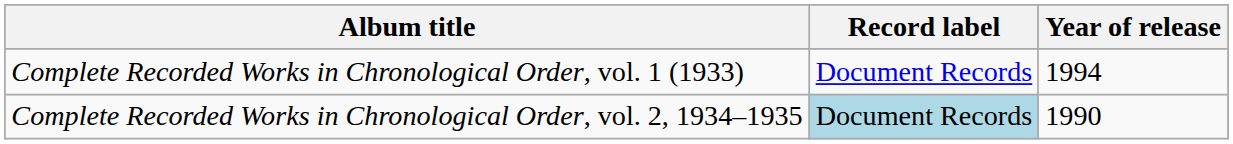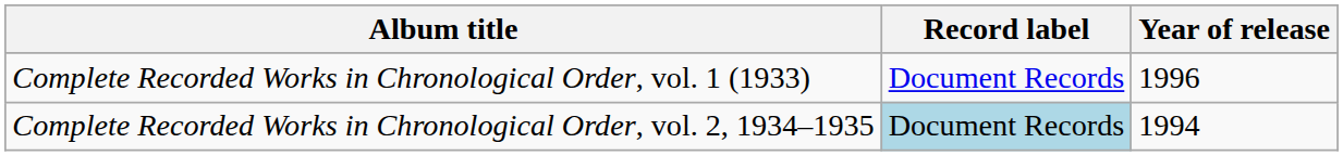row 2 | Year of release: 1994 -> 1996
row 3 | Year of release: 1990 -> 1994
